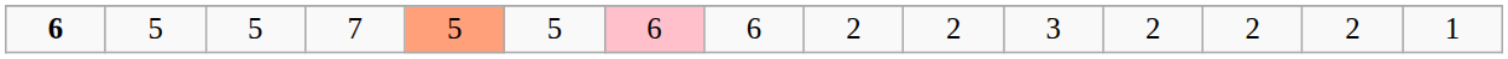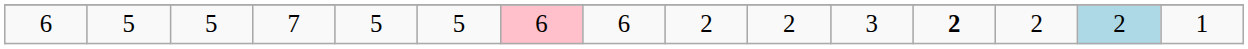row 1 | column 1: bold -> normal
row 1 | column 5: lightsalmon background -> no background
row 1 | column 12: normal -> bold
row 1 | column 14: no background -> lightblue background
